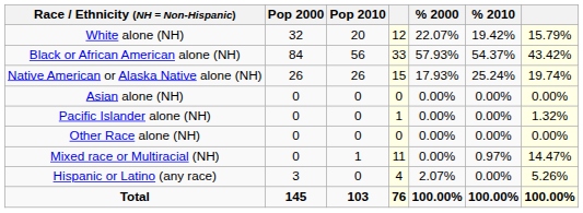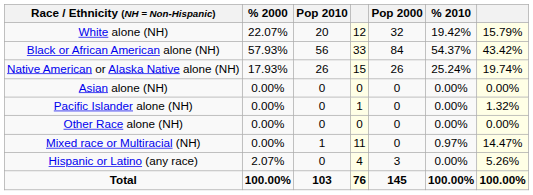columns swapped: Pop 2000 <-> % 2000
